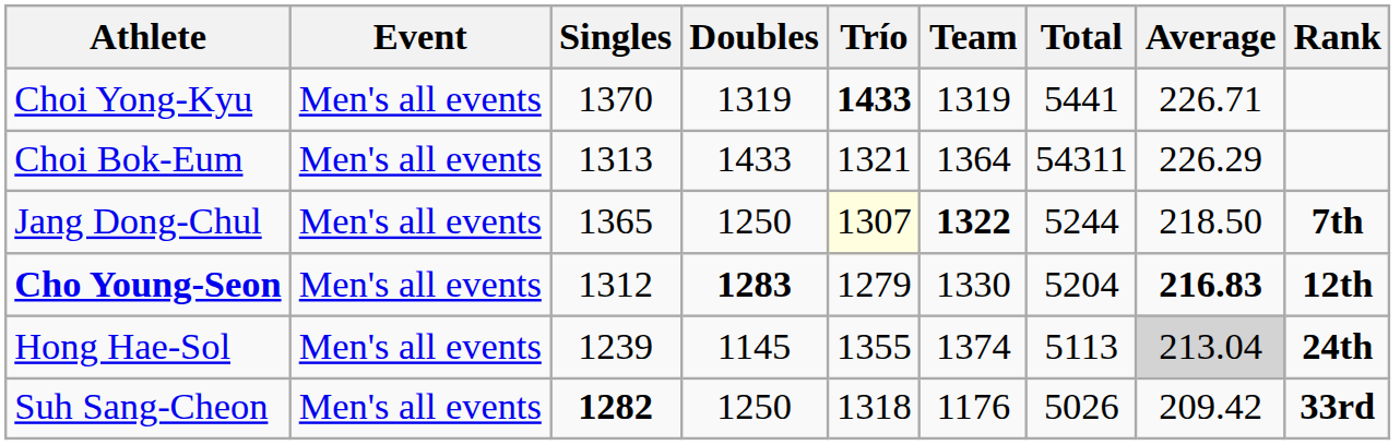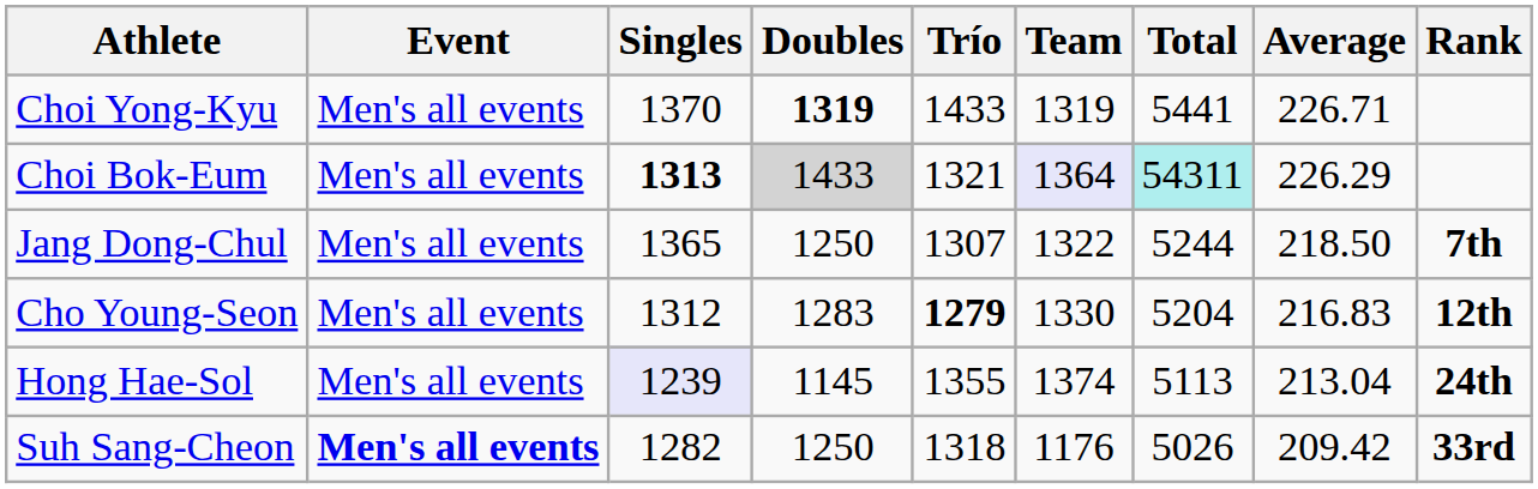row 2 | Doubles: normal -> bold
row 2 | Trío: bold -> normal
row 3 | Singles: normal -> bold
row 3 | Doubles: no background -> lightgrey background
row 3 | Team: no background -> lavender background
row 3 | Total: no background -> paleturquoise background
row 4 | Trío: lightyellow background -> no background
row 4 | Team: bold -> normal
row 5 | Athlete: bold -> normal
row 5 | Doubles: bold -> normal
row 5 | Trío: normal -> bold
row 5 | Average: bold -> normal
row 6 | Singles: no background -> lavender background
row 6 | Average: lightgrey background -> no background
row 7 | Event: normal -> bold
row 7 | Singles: bold -> normal
